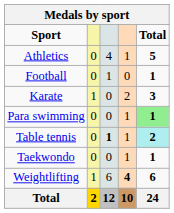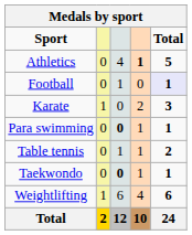Athletics | column 4: normal -> bold
Football | Total: no background -> lavender background
Para swimming | column 3: normal -> bold
Para swimming | Total: lightgreen background -> no background
Table tennis | column 3: bold -> normal
Table tennis | Total: paleturquoise background -> no background
Taekwondo | column 3: normal -> bold
Weightlifting | column 4: bold -> normal
